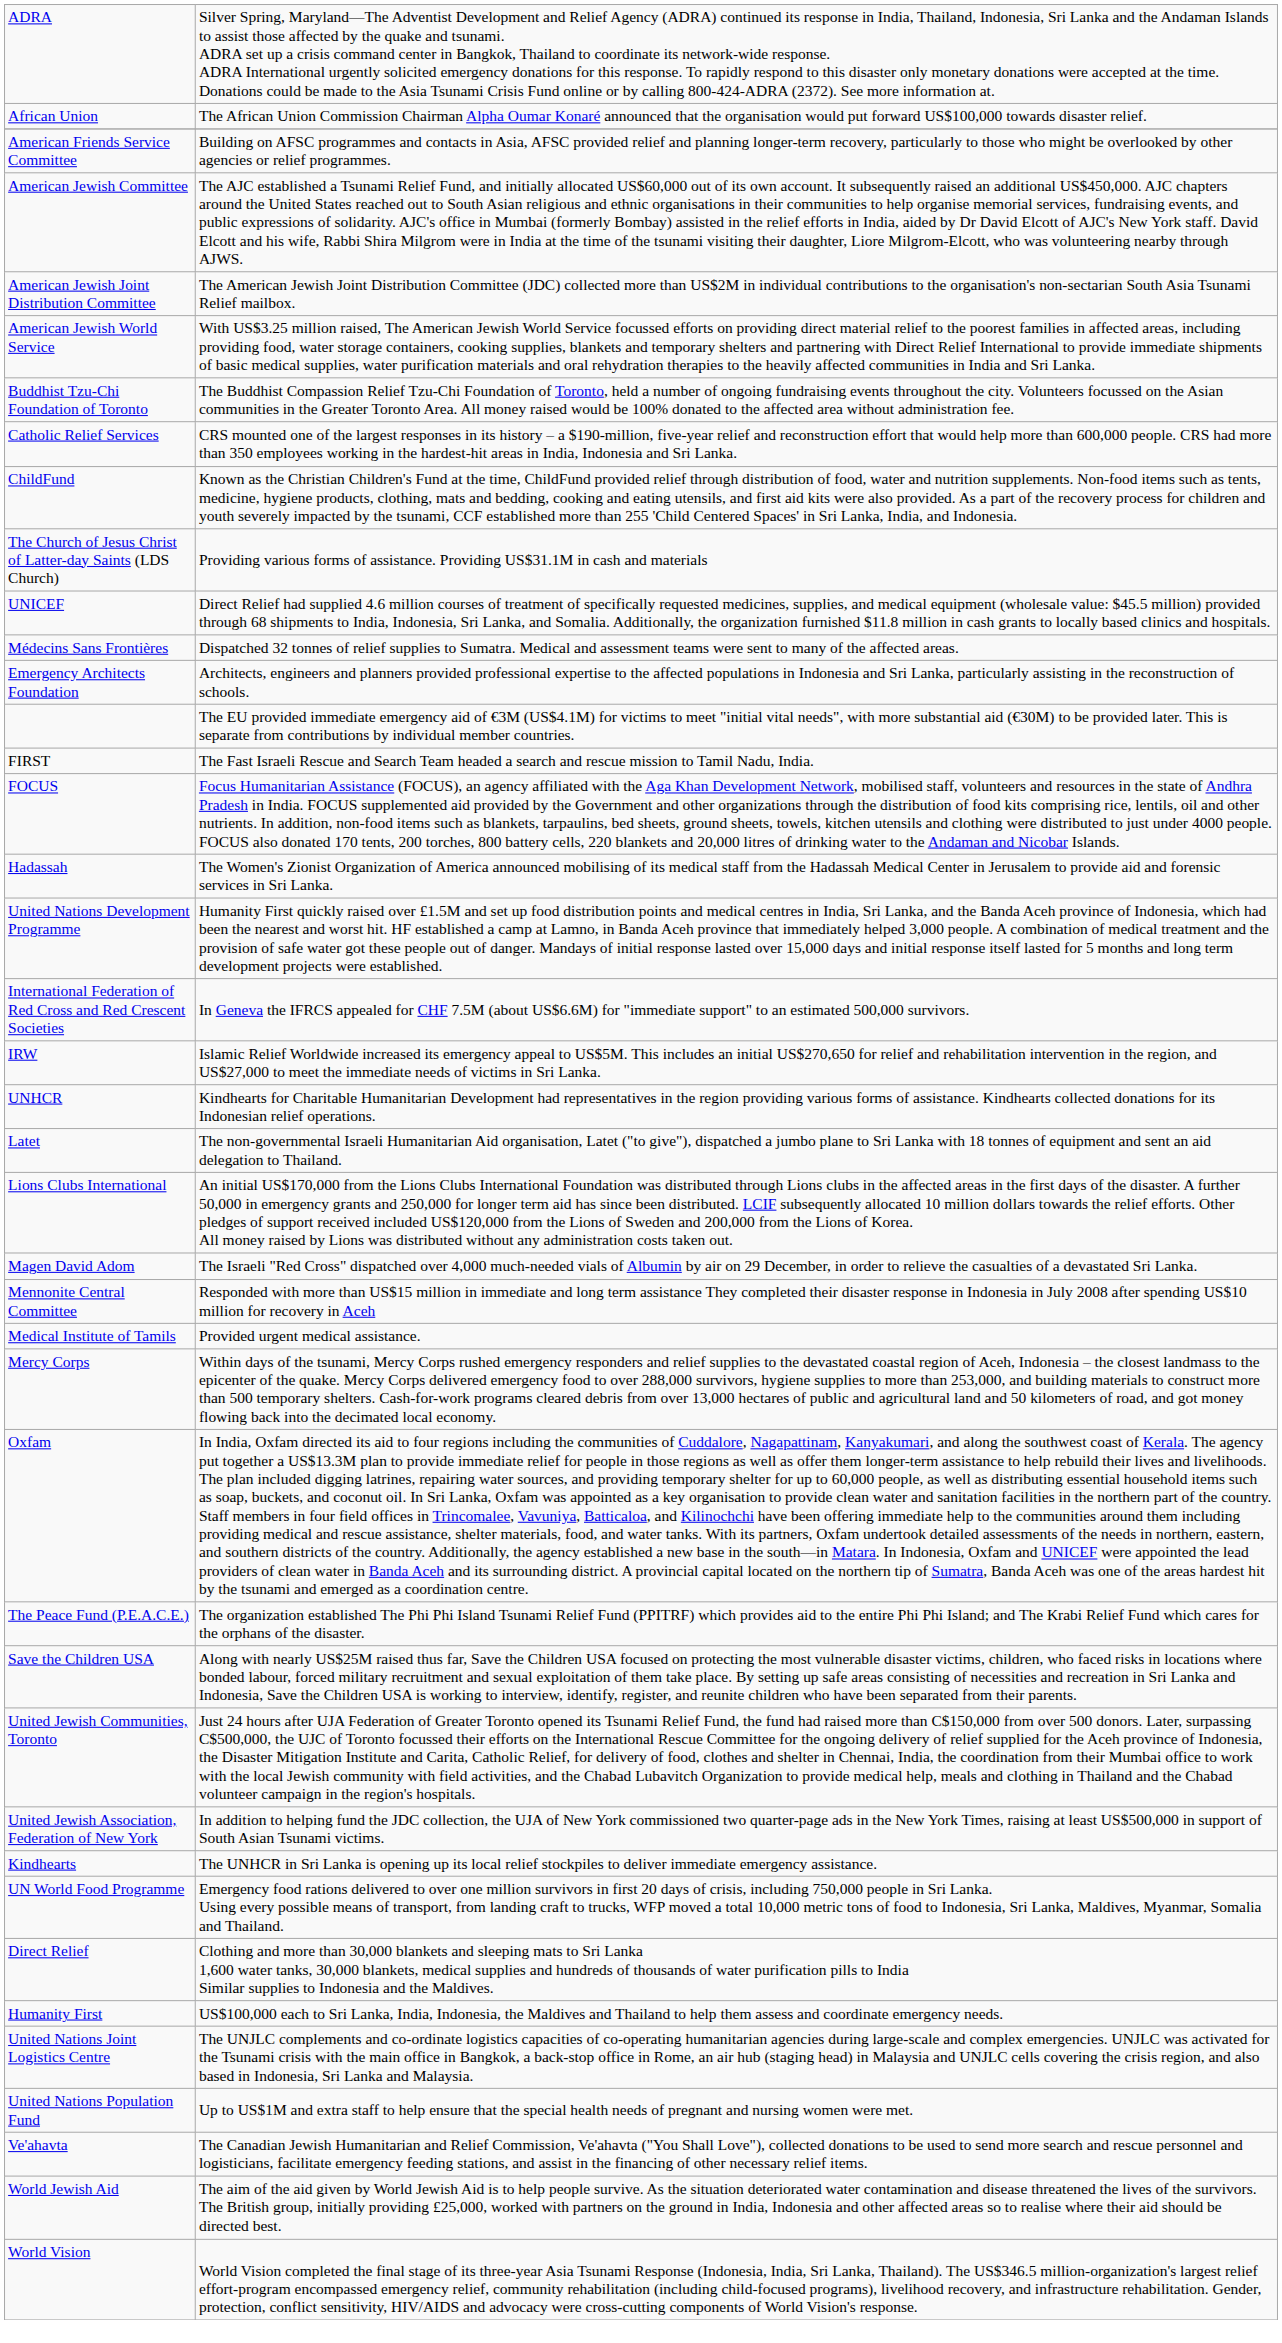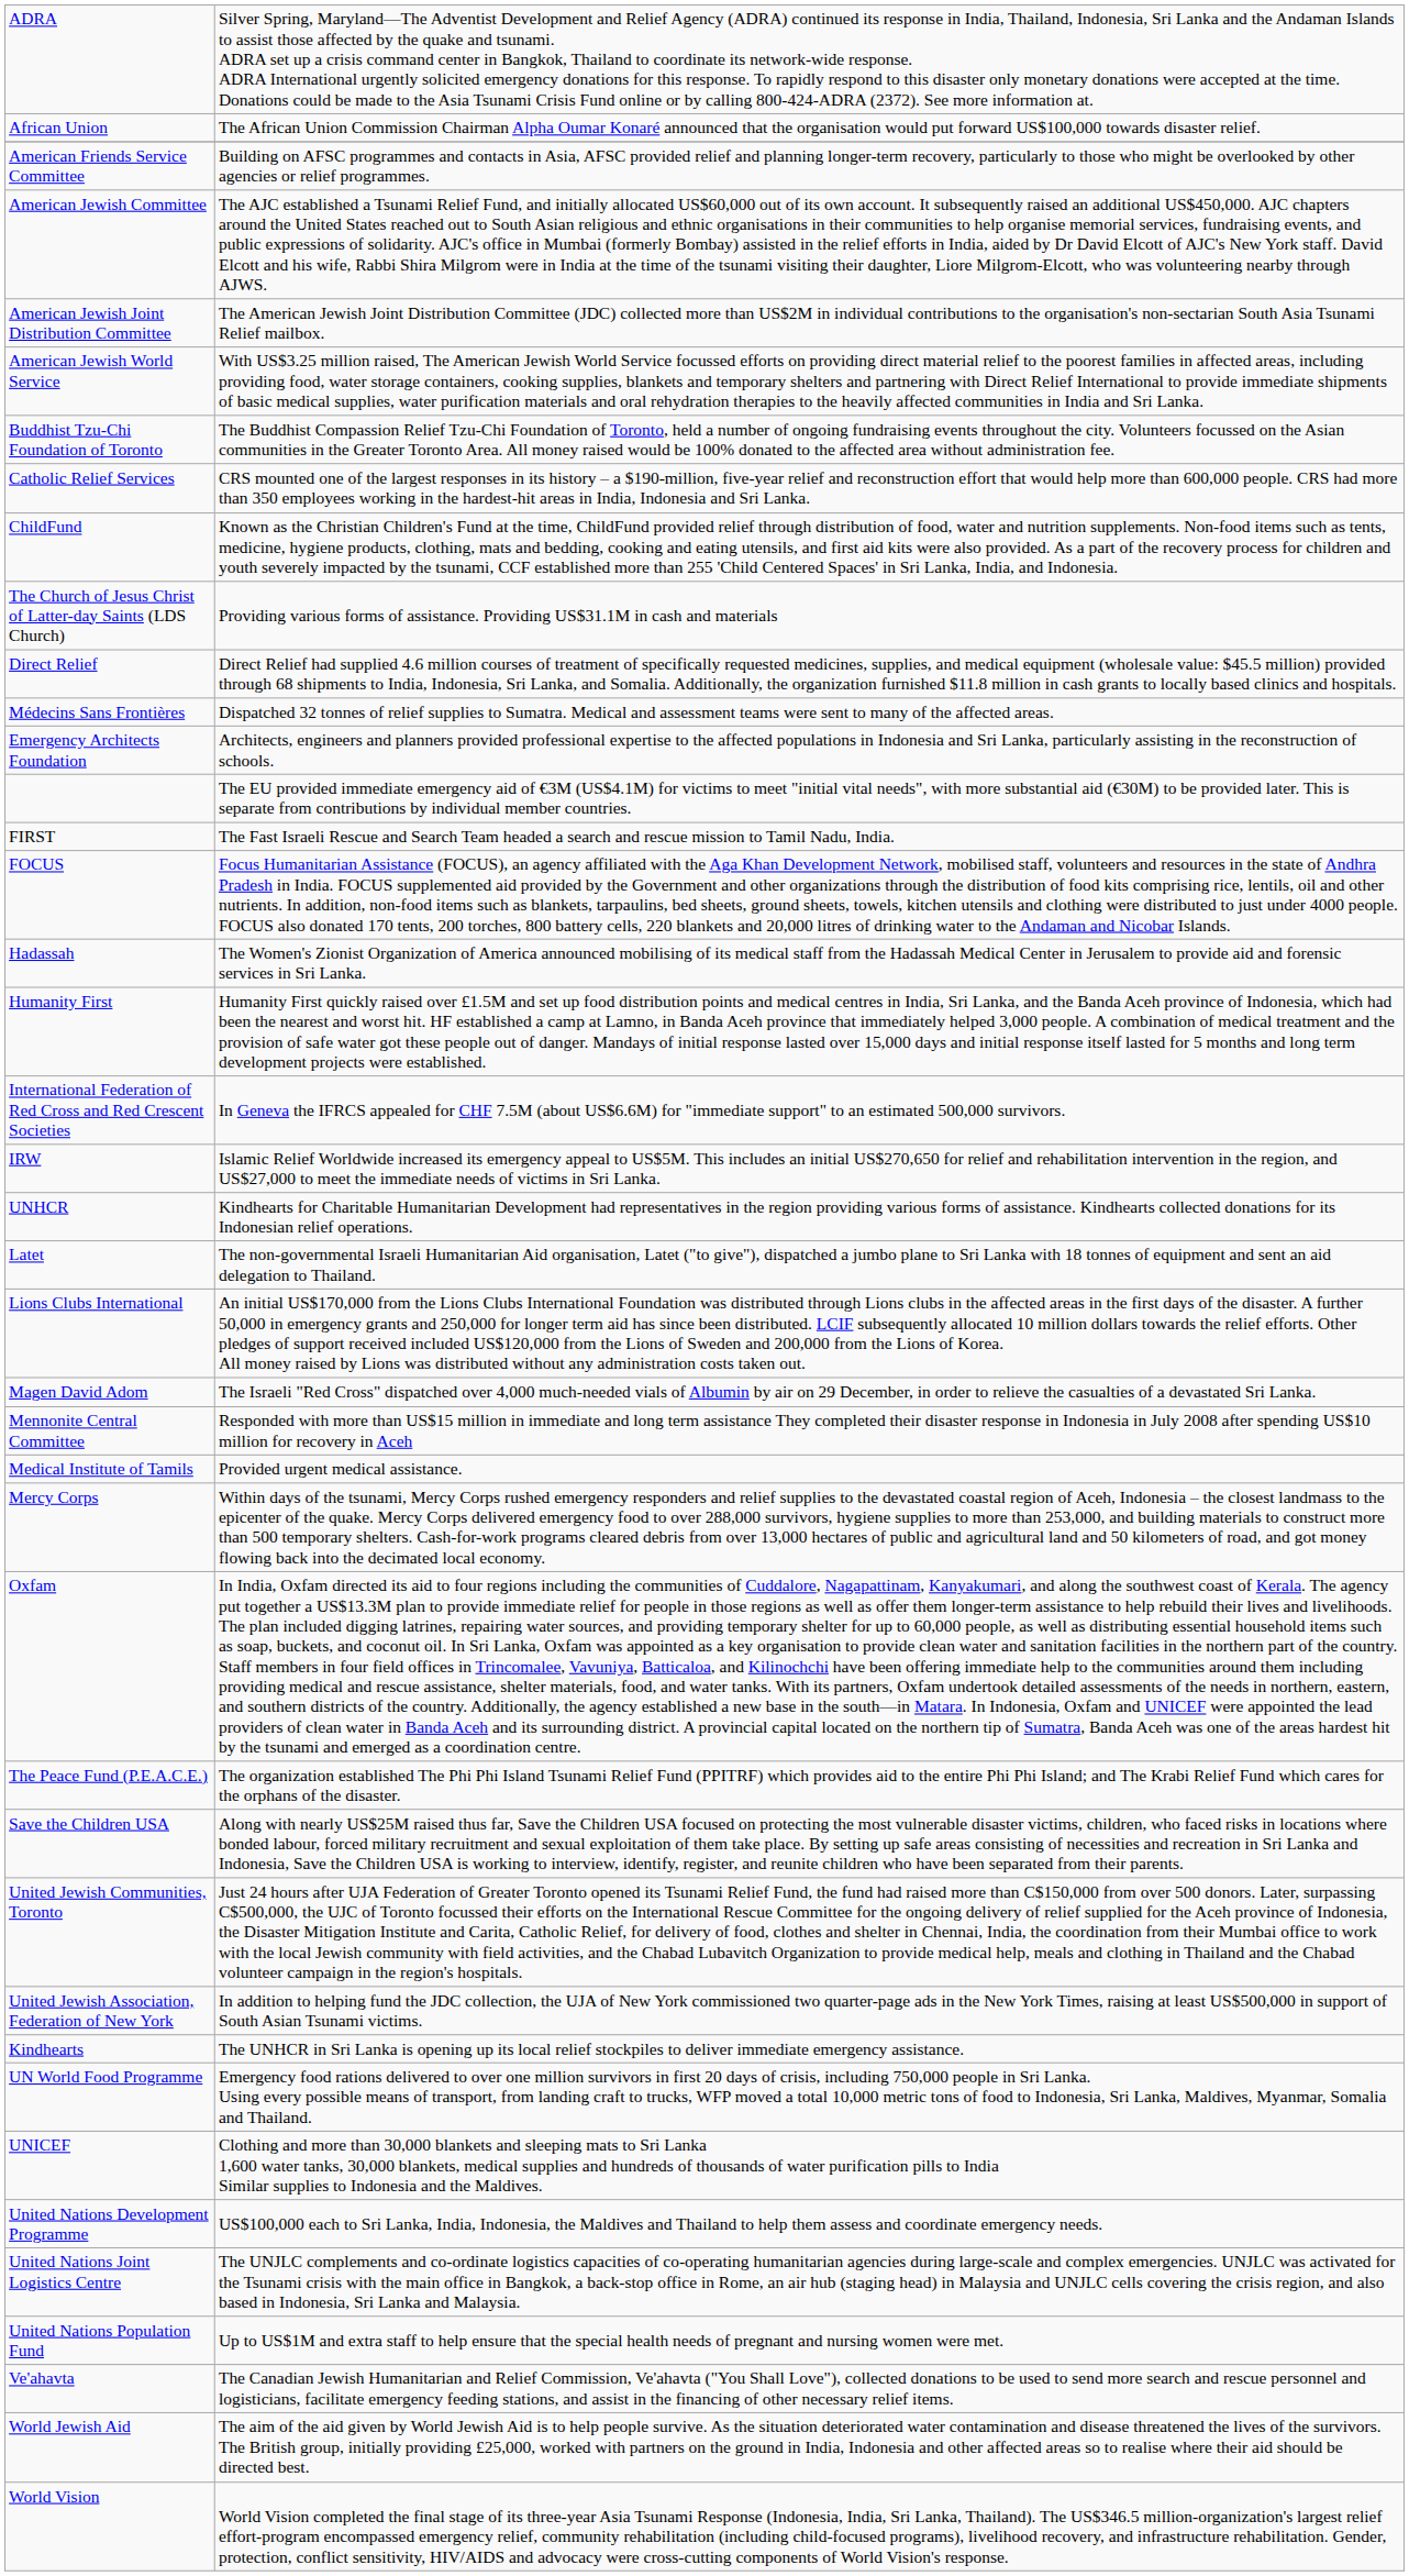row 11 | column 1: UNICEF -> Direct Relief
row 18 | column 1: United Nations Development Programme -> Humanity First
row 35 | column 1: Direct Relief -> UNICEF
row 36 | column 1: Humanity First -> United Nations Development Programme
